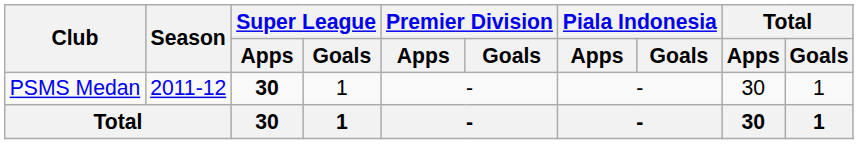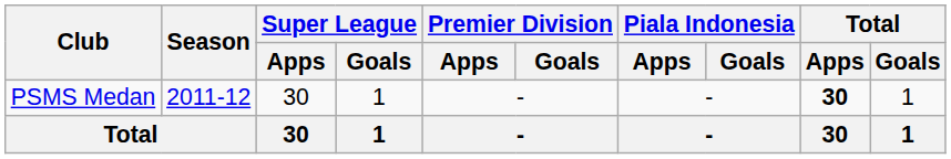PSMS Medan | Super League / Apps: bold -> normal
PSMS Medan | Total / Apps: normal -> bold
